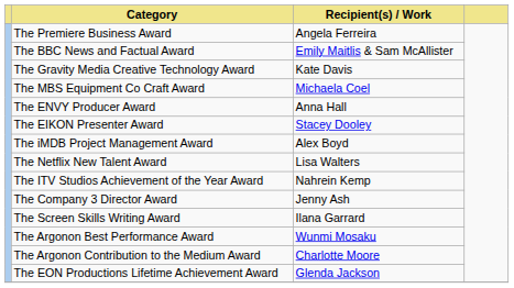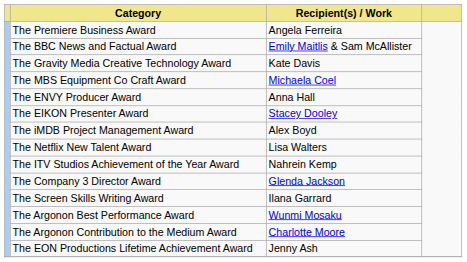The Company 3 Director Award | Recipient(s) / Work: Jenny Ash -> Glenda Jackson
The EON Productions Lifetime Achievement Award | Recipient(s) / Work: Glenda Jackson -> Jenny Ash
